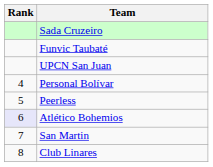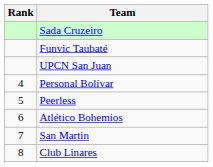Atlético Bohemios | Rank: lavender background -> no background
